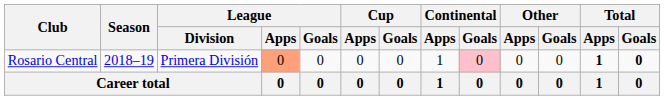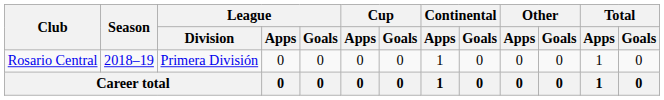Rosario Central | League / Apps: lightsalmon background -> no background
Rosario Central | Continental / Goals: pink background -> no background
Rosario Central | Total / Apps: bold -> normal
Rosario Central | Total / Goals: bold -> normal
